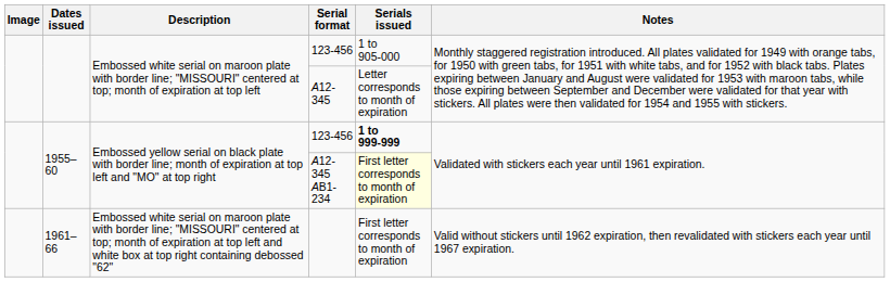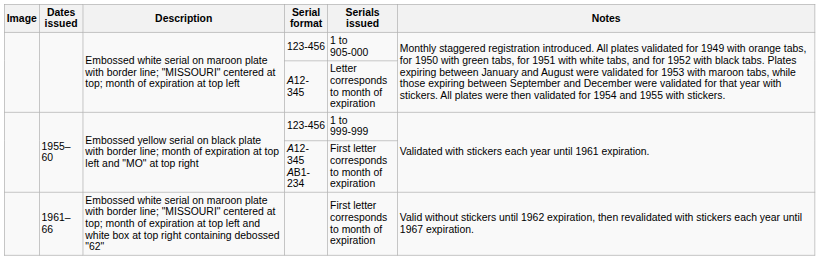1955–60 / 123-456 | Serials issued: bold -> normal
A12-345 AB1-234 | Serials issued: lightyellow background -> no background
